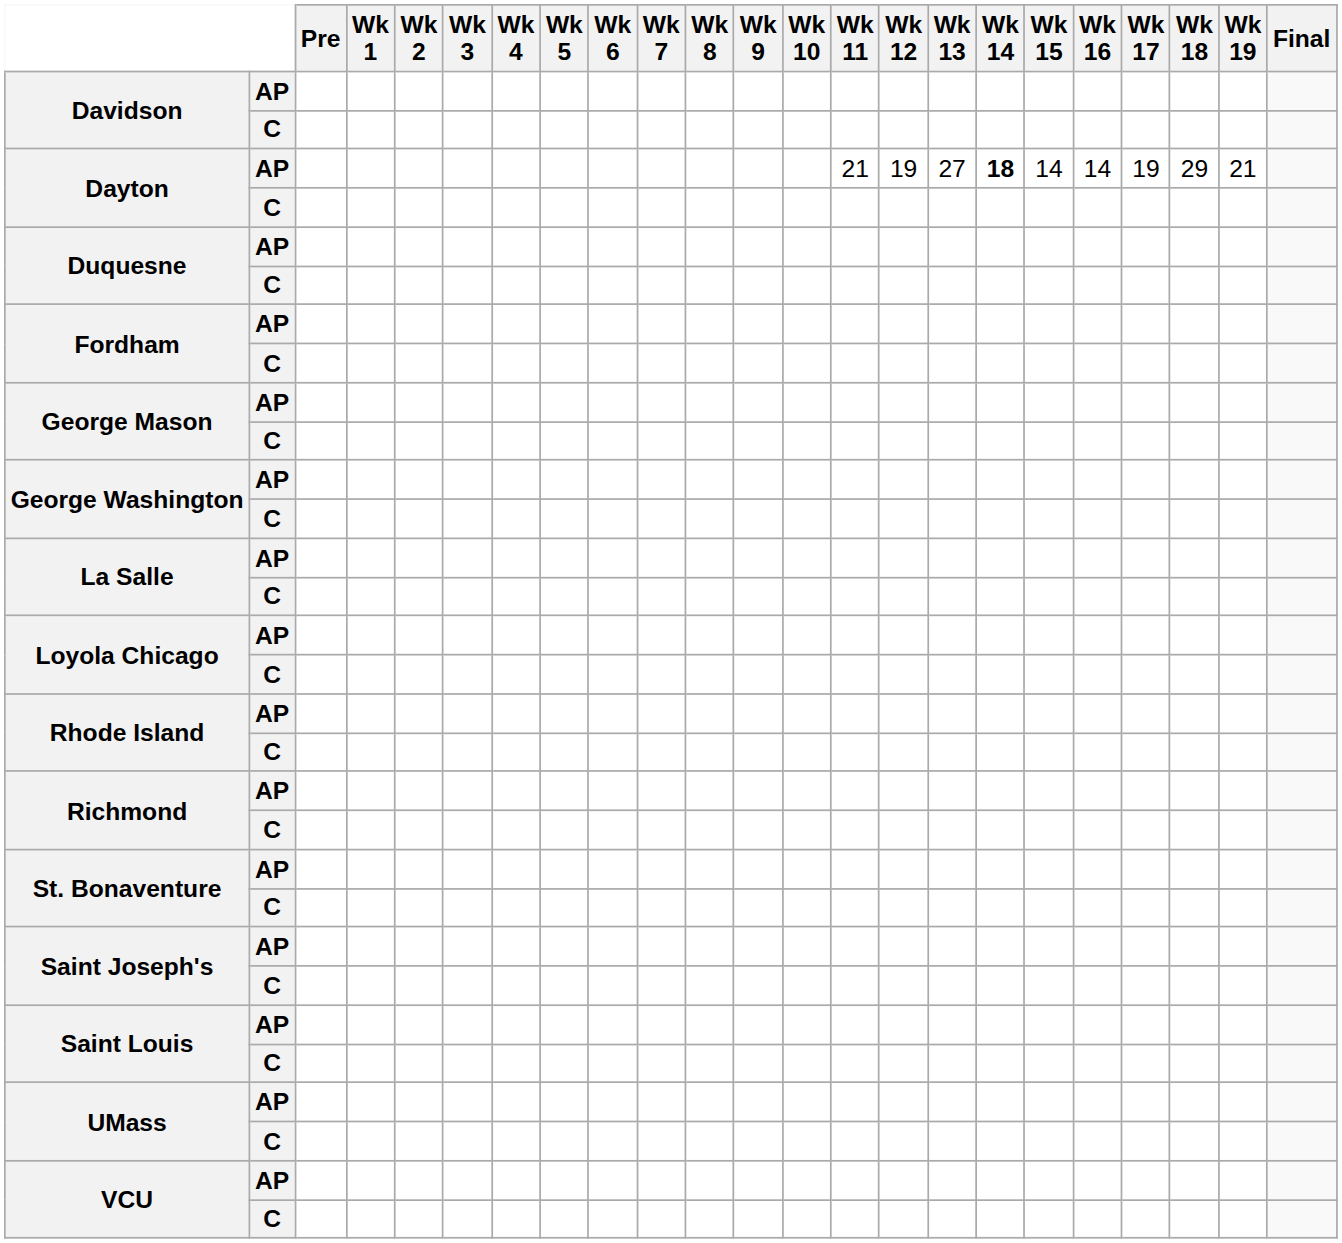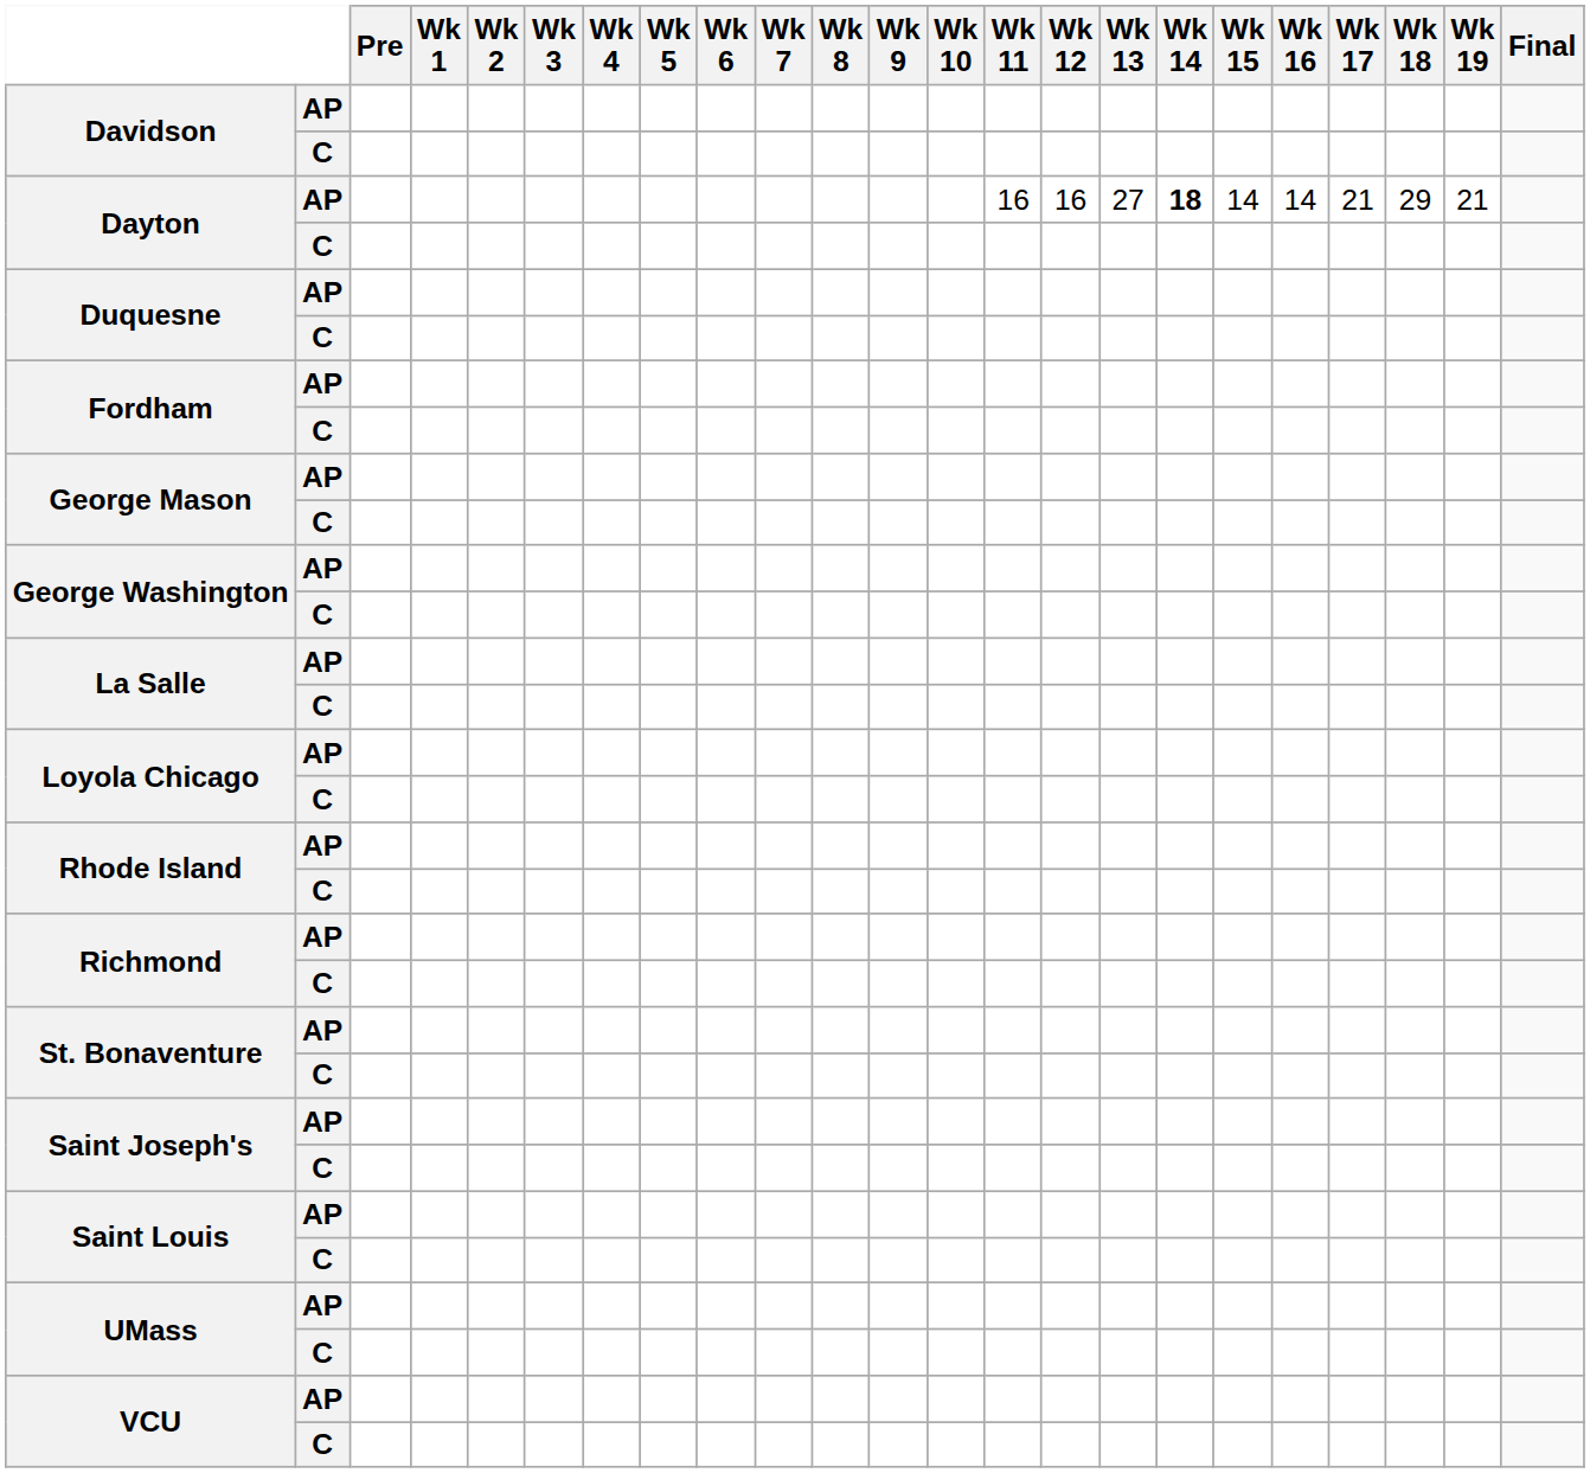Dayton / AP | Wk 11: 21 -> 16
Dayton / AP | Wk 12: 19 -> 16
Dayton / AP | Wk 17: 19 -> 21
